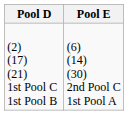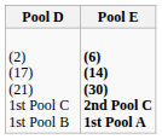(2) (17) (21) 1st Pool C 1st Pool B | Pool E: normal -> bold
